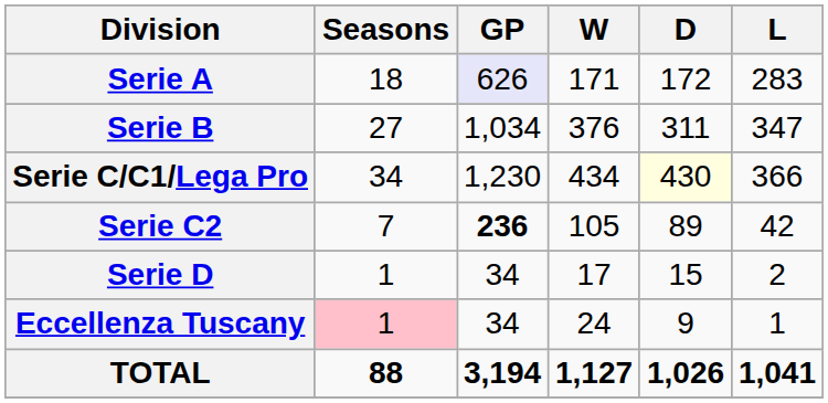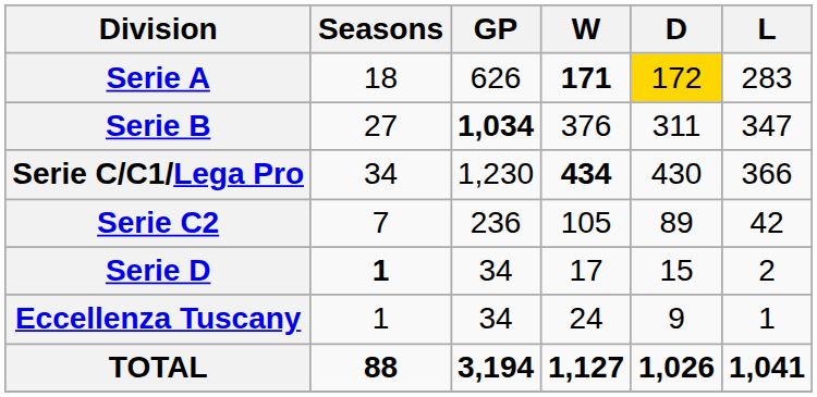Serie A | GP: lavender background -> no background
Serie A | W: normal -> bold
Serie A | D: no background -> gold background
Serie B | GP: normal -> bold
Serie C/C1/Lega Pro | W: normal -> bold
Serie C/C1/Lega Pro | D: lightyellow background -> no background
Serie C2 | GP: bold -> normal
Serie D | Seasons: normal -> bold
Eccellenza Tuscany | Seasons: pink background -> no background
